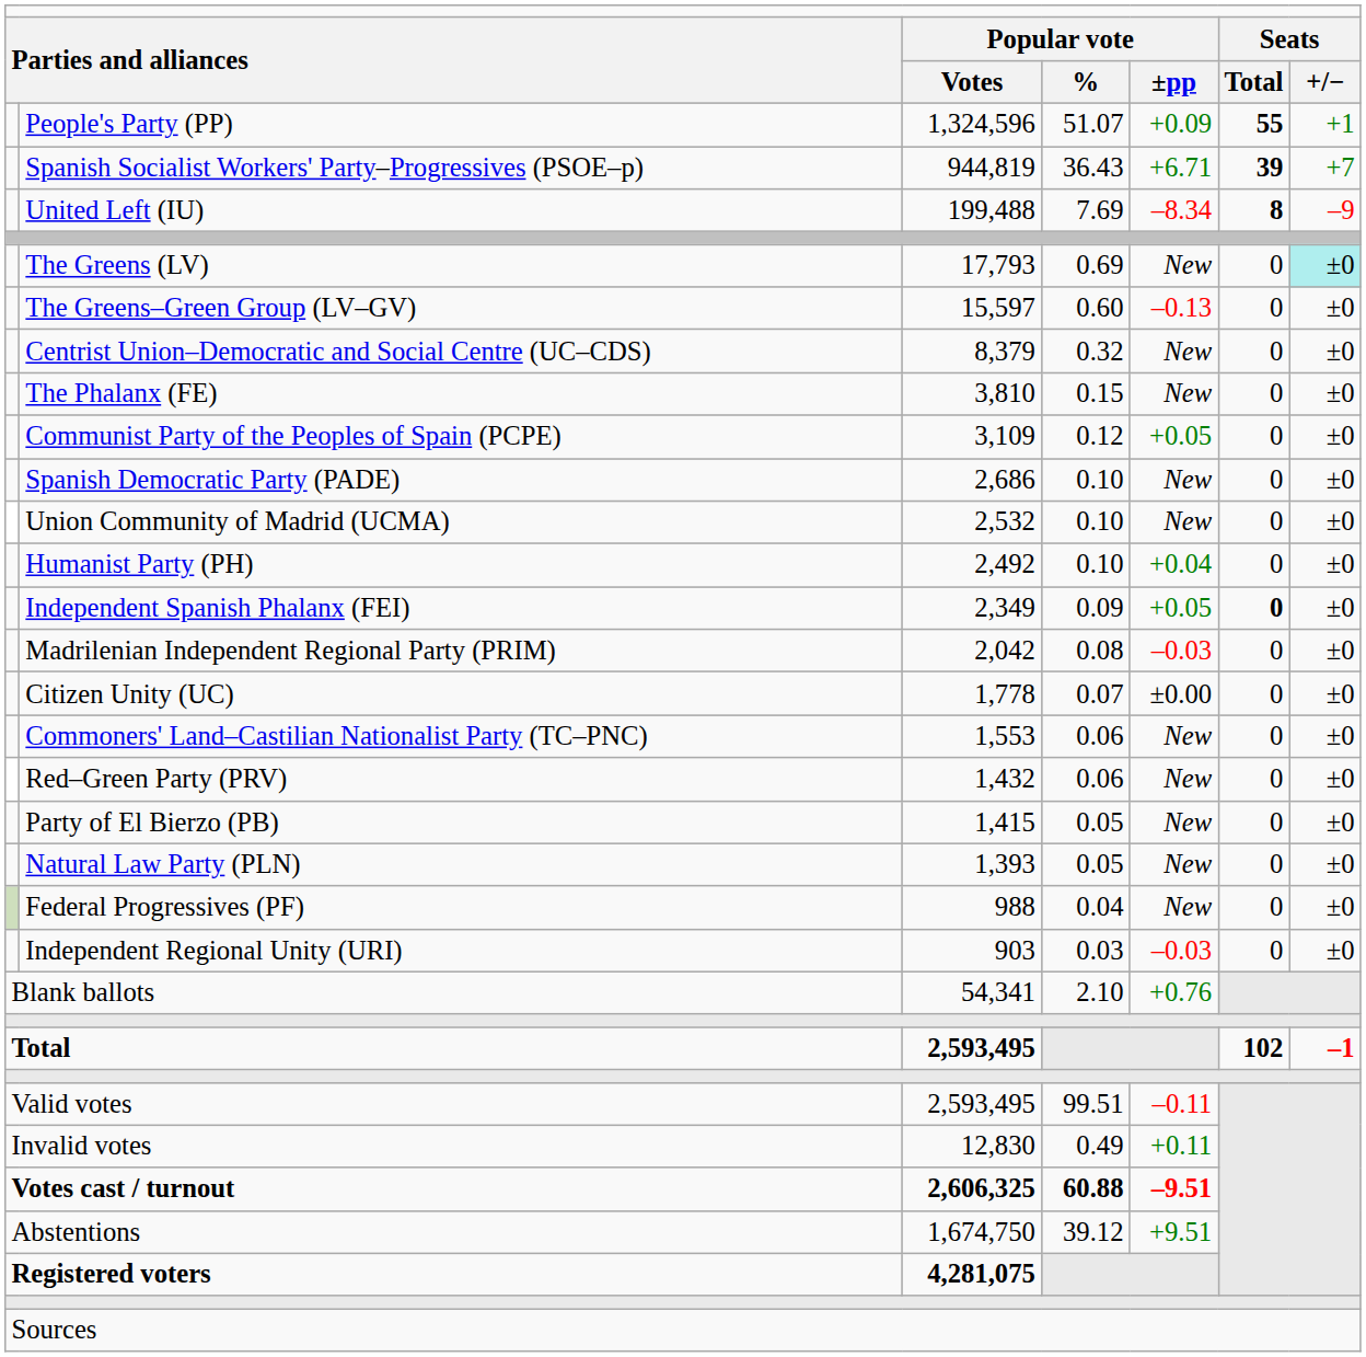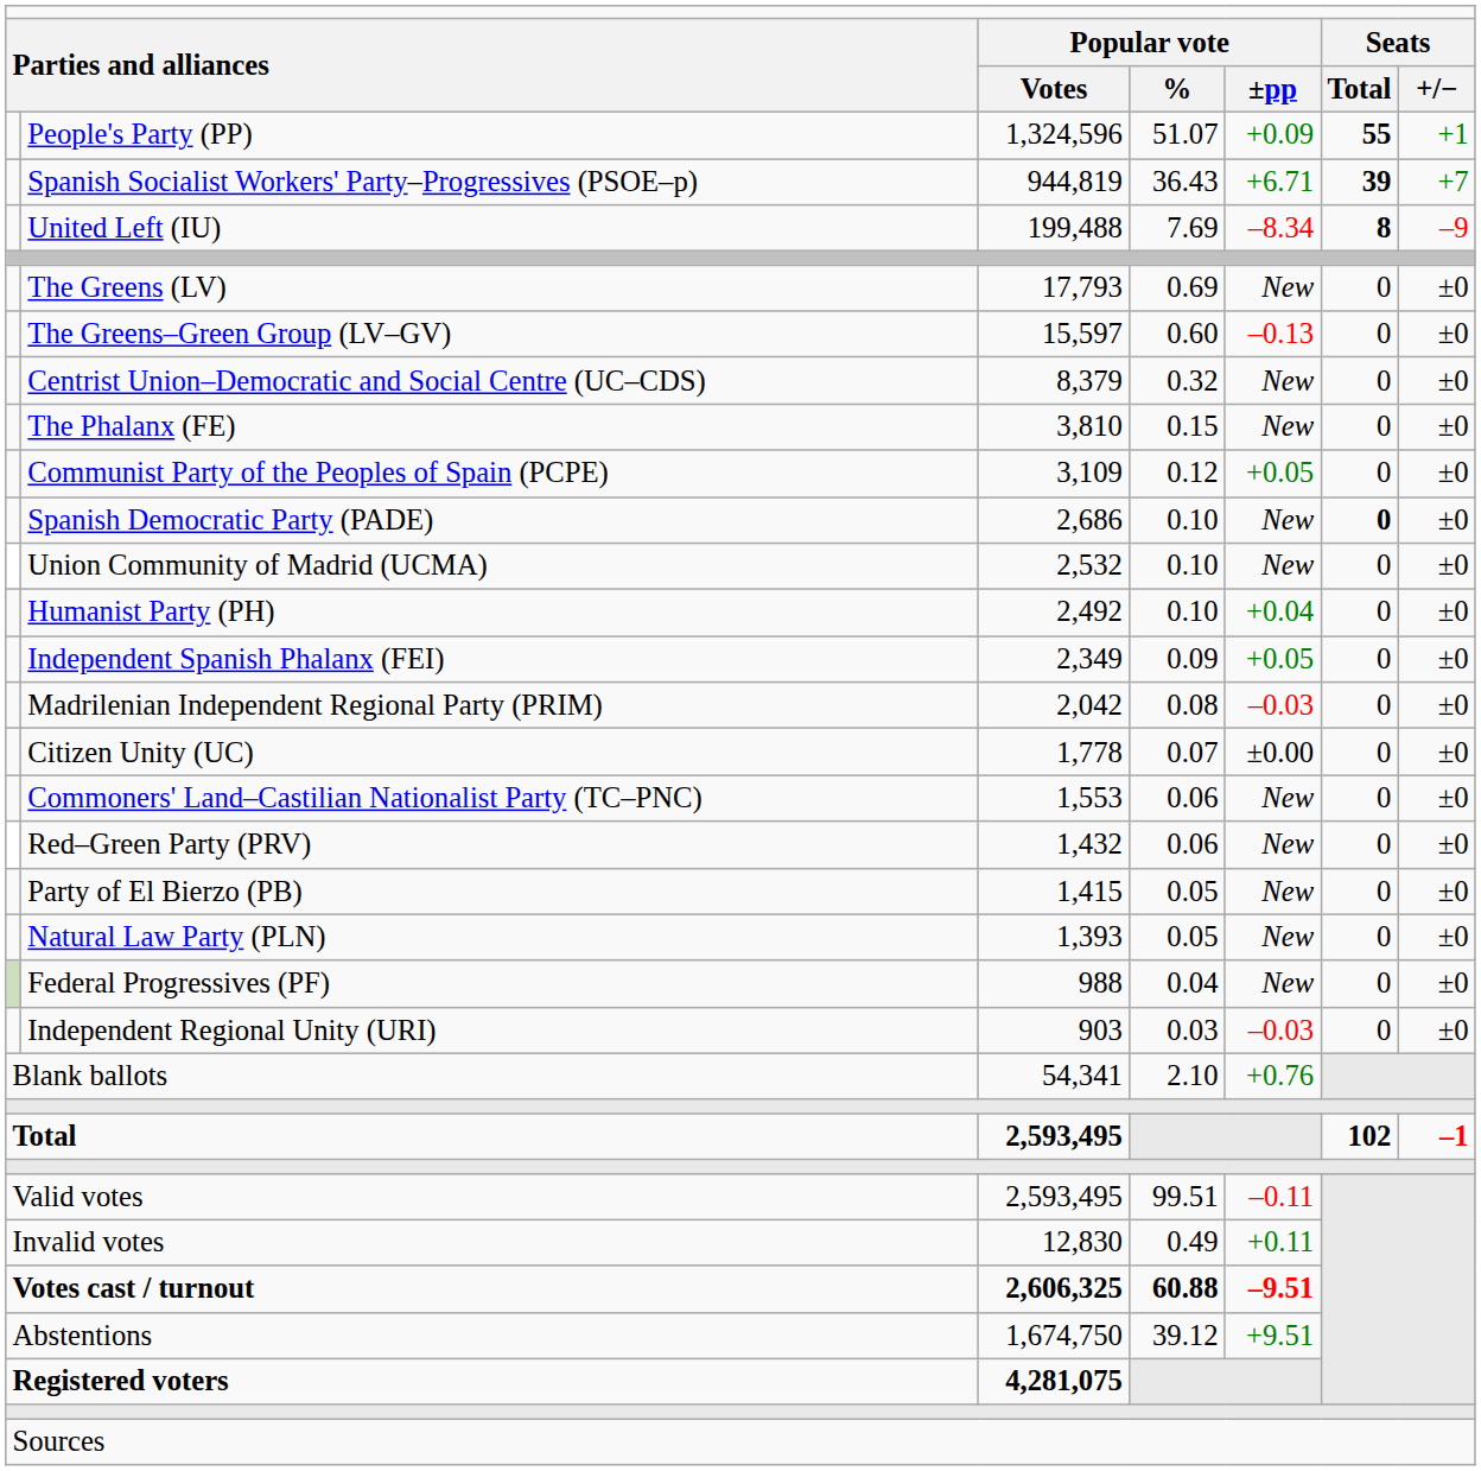The Greens (LV) | column 7: paleturquoise background -> no background
Spanish Democratic Party (PADE) | column 6: normal -> bold
Independent Spanish Phalanx (FEI) | column 6: bold -> normal
